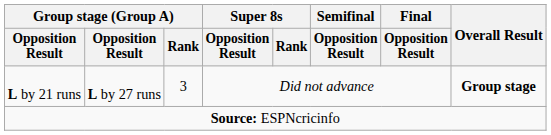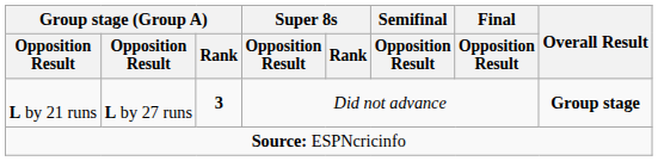L by 21 runs | Group stage (Group A) / Rank: normal -> bold
